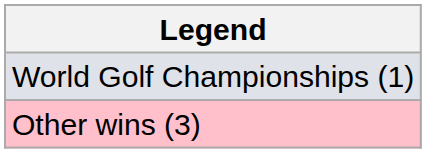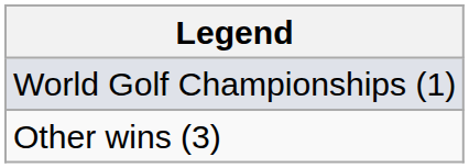row 3 | column 1: pink background -> no background
